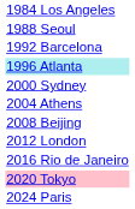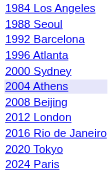1996 Atlanta | column 1: paleturquoise background -> no background
2004 Athens | column 1: no background -> lavender background
2020 Tokyo | column 1: pink background -> no background
